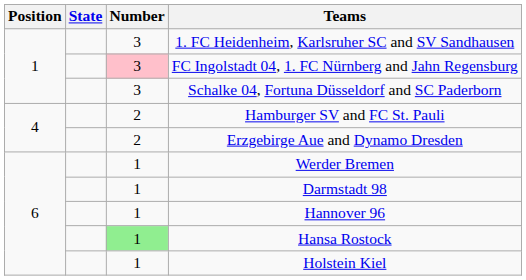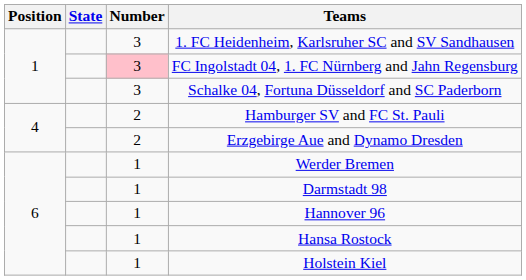Hansa Rostock | Number: lightgreen background -> no background
